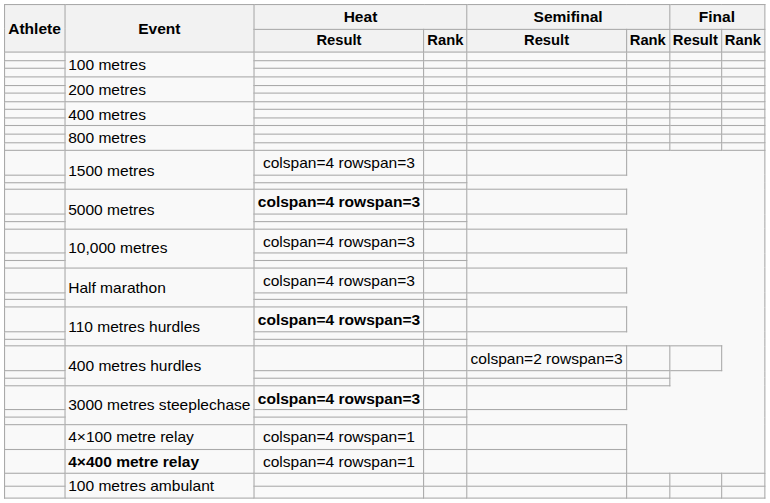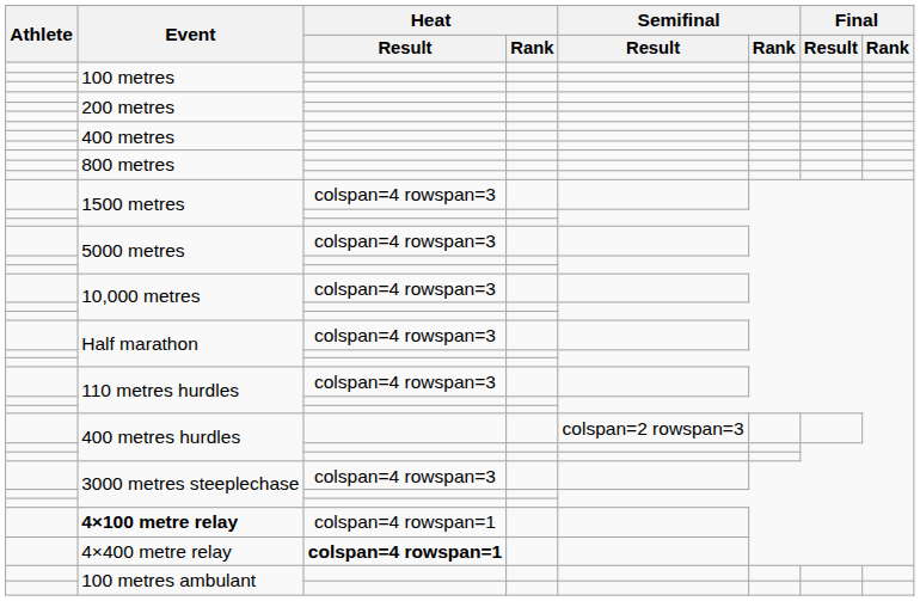5000 metres / colspan=4 rowspan=3 | Heat / Result: bold -> normal
110 metres hurdles / colspan=4 rowspan=3 | Heat / Result: bold -> normal
3000 metres steeplechase / colspan=4 rowspan=3 | Heat / Result: bold -> normal
4×100 metre relay | Event: normal -> bold
4×400 metre relay | Event: bold -> normal
4×400 metre relay | Heat / Result: normal -> bold
